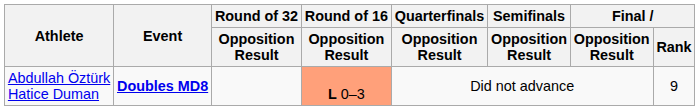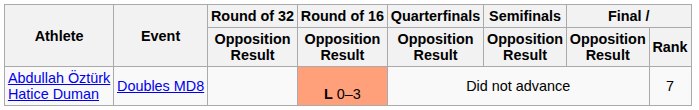Abdullah Öztürk Hatice Duman | Event: bold -> normal
Abdullah Öztürk Hatice Duman | Final / Rank: 9 -> 7
